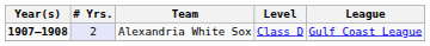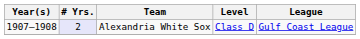Alexandria White Sox | Year(s): bold -> normal
